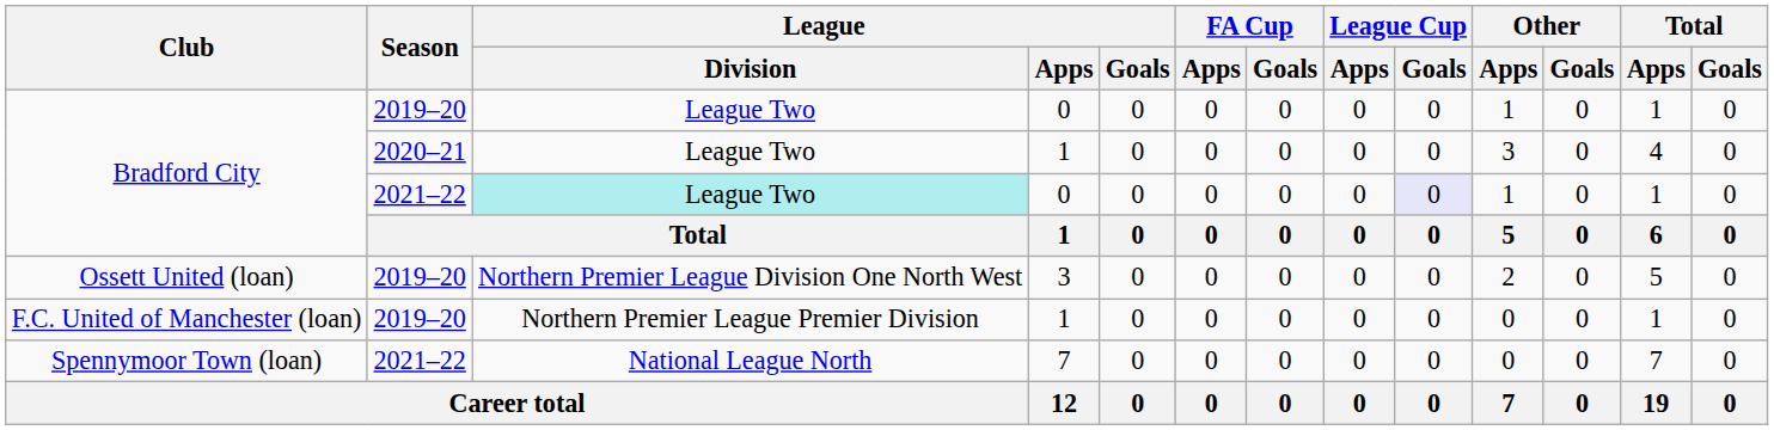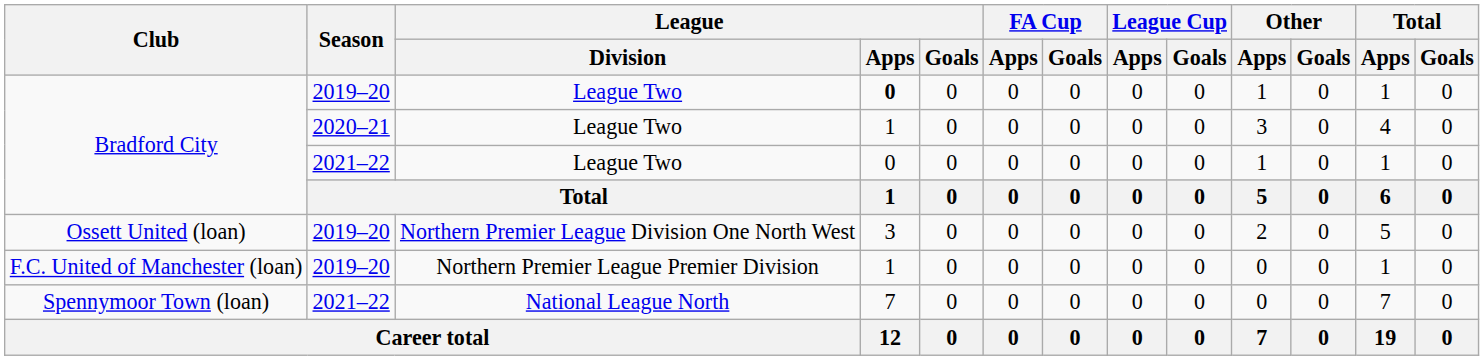Bradford City / 2019–20 | League / Apps: normal -> bold
Bradford City / 2021–22 | League / Division: paleturquoise background -> no background
Bradford City / 2021–22 | League Cup / Goals: lavender background -> no background
